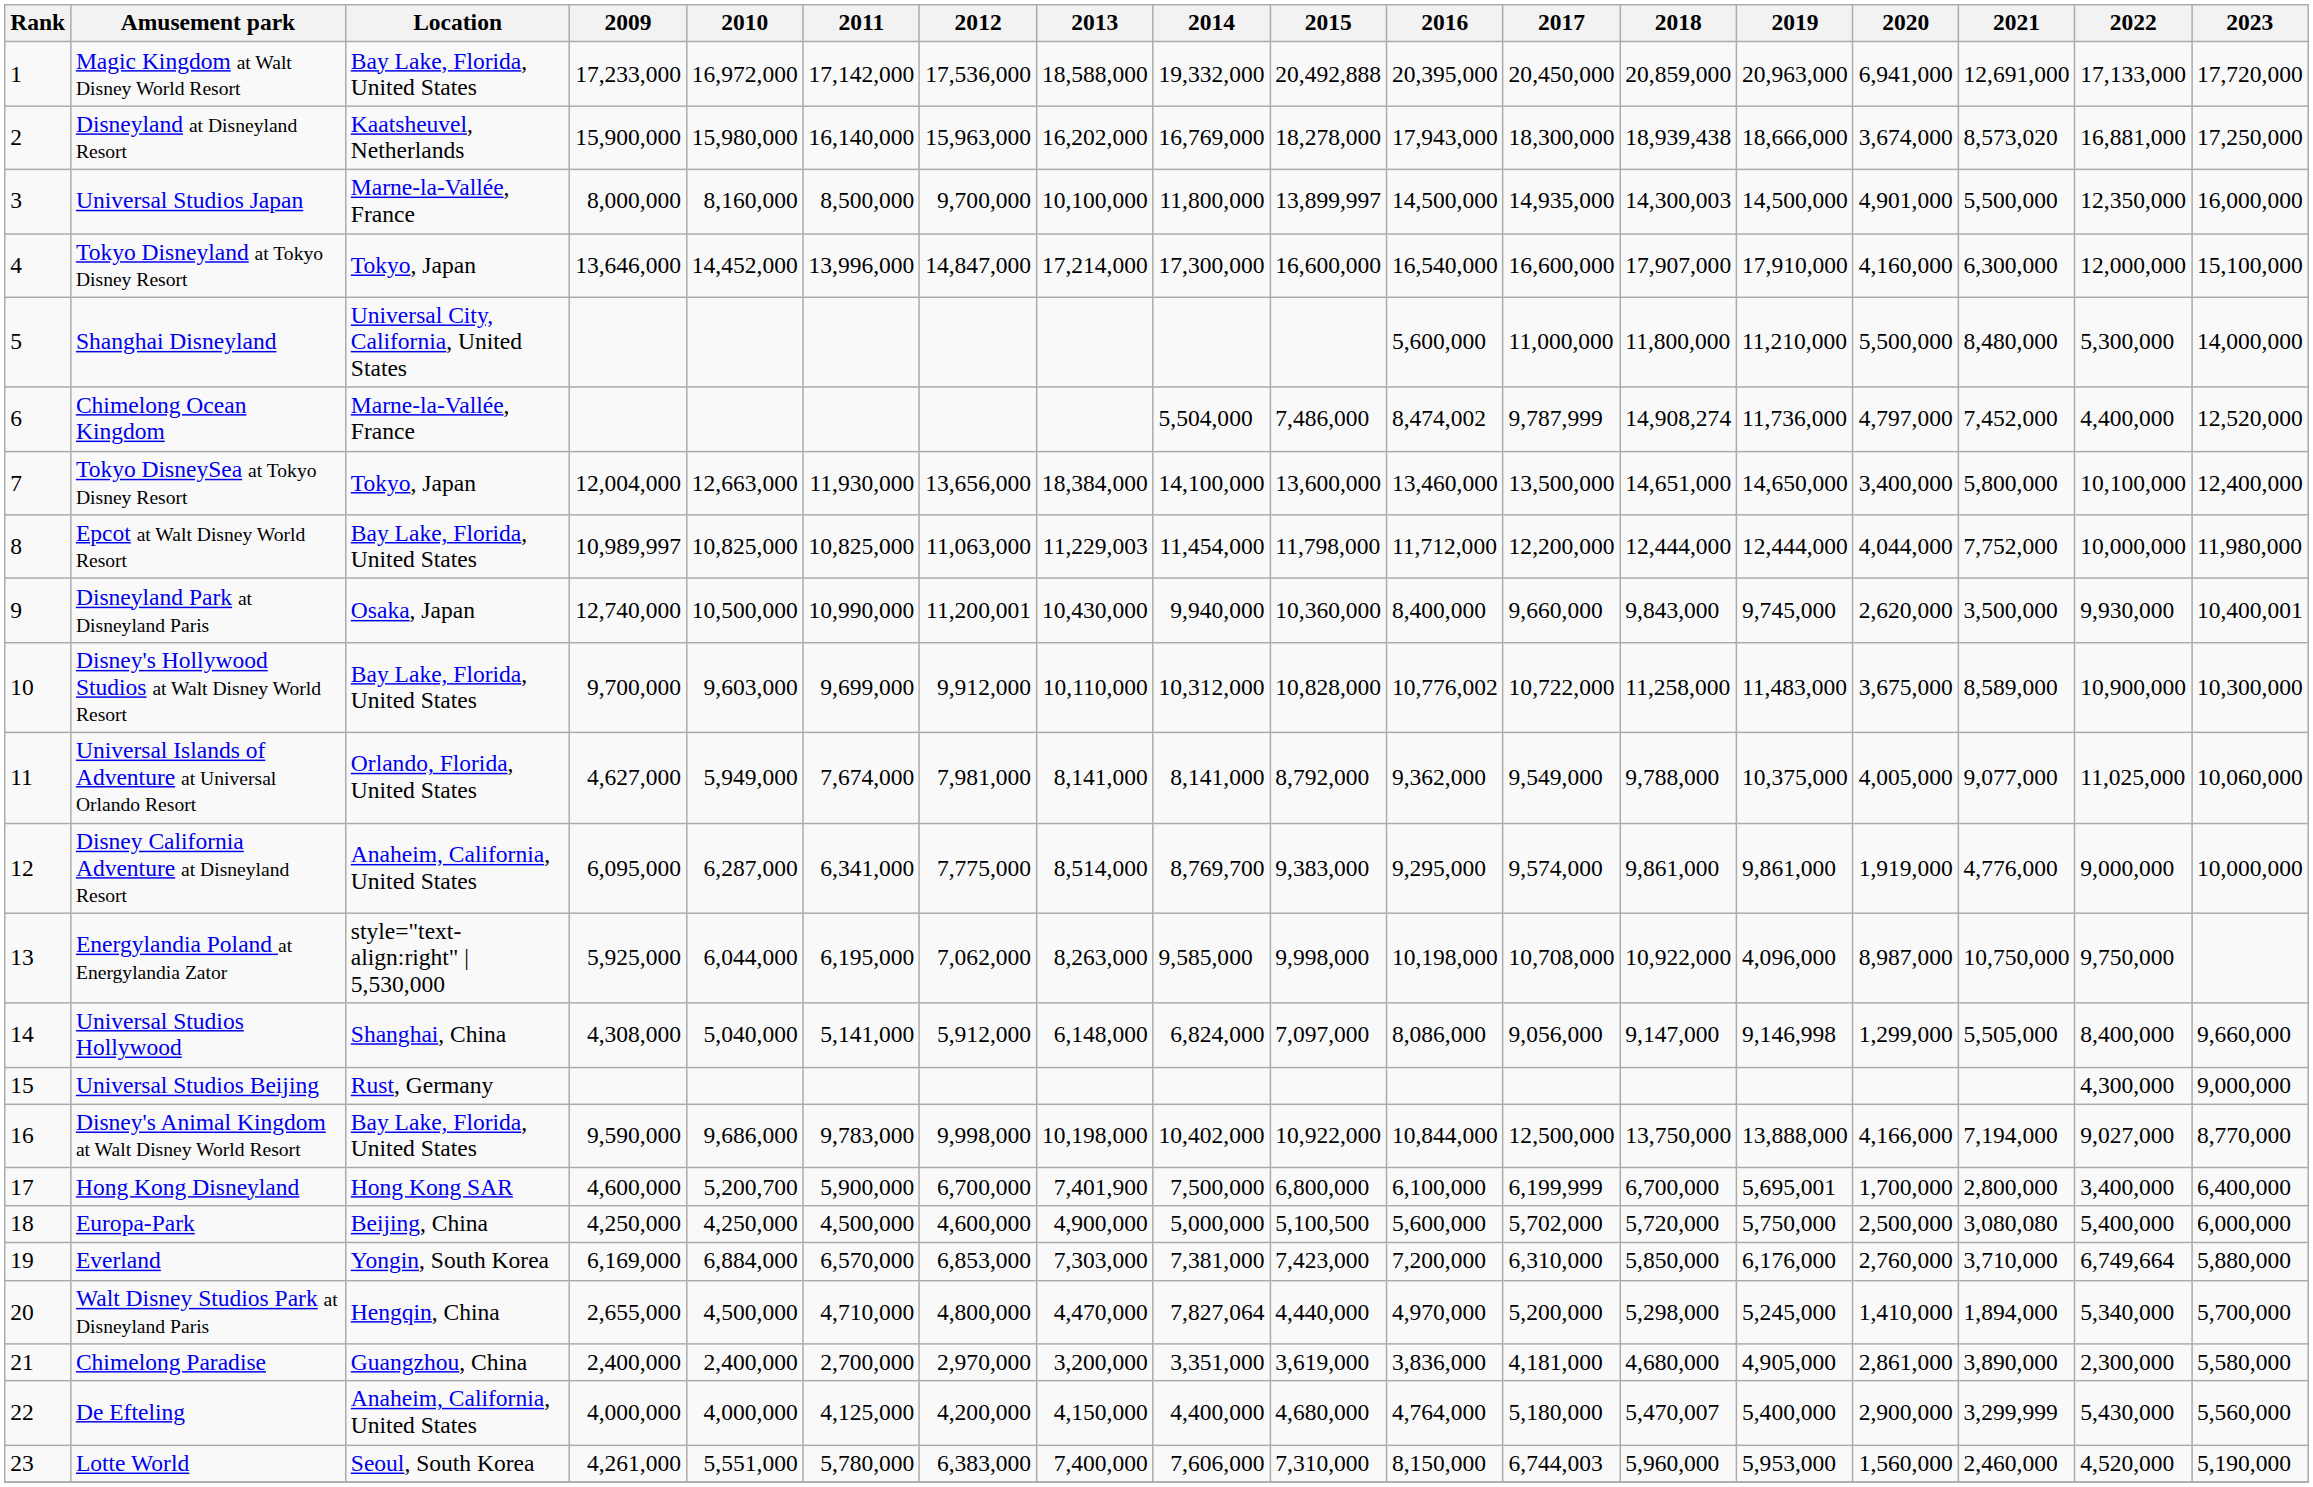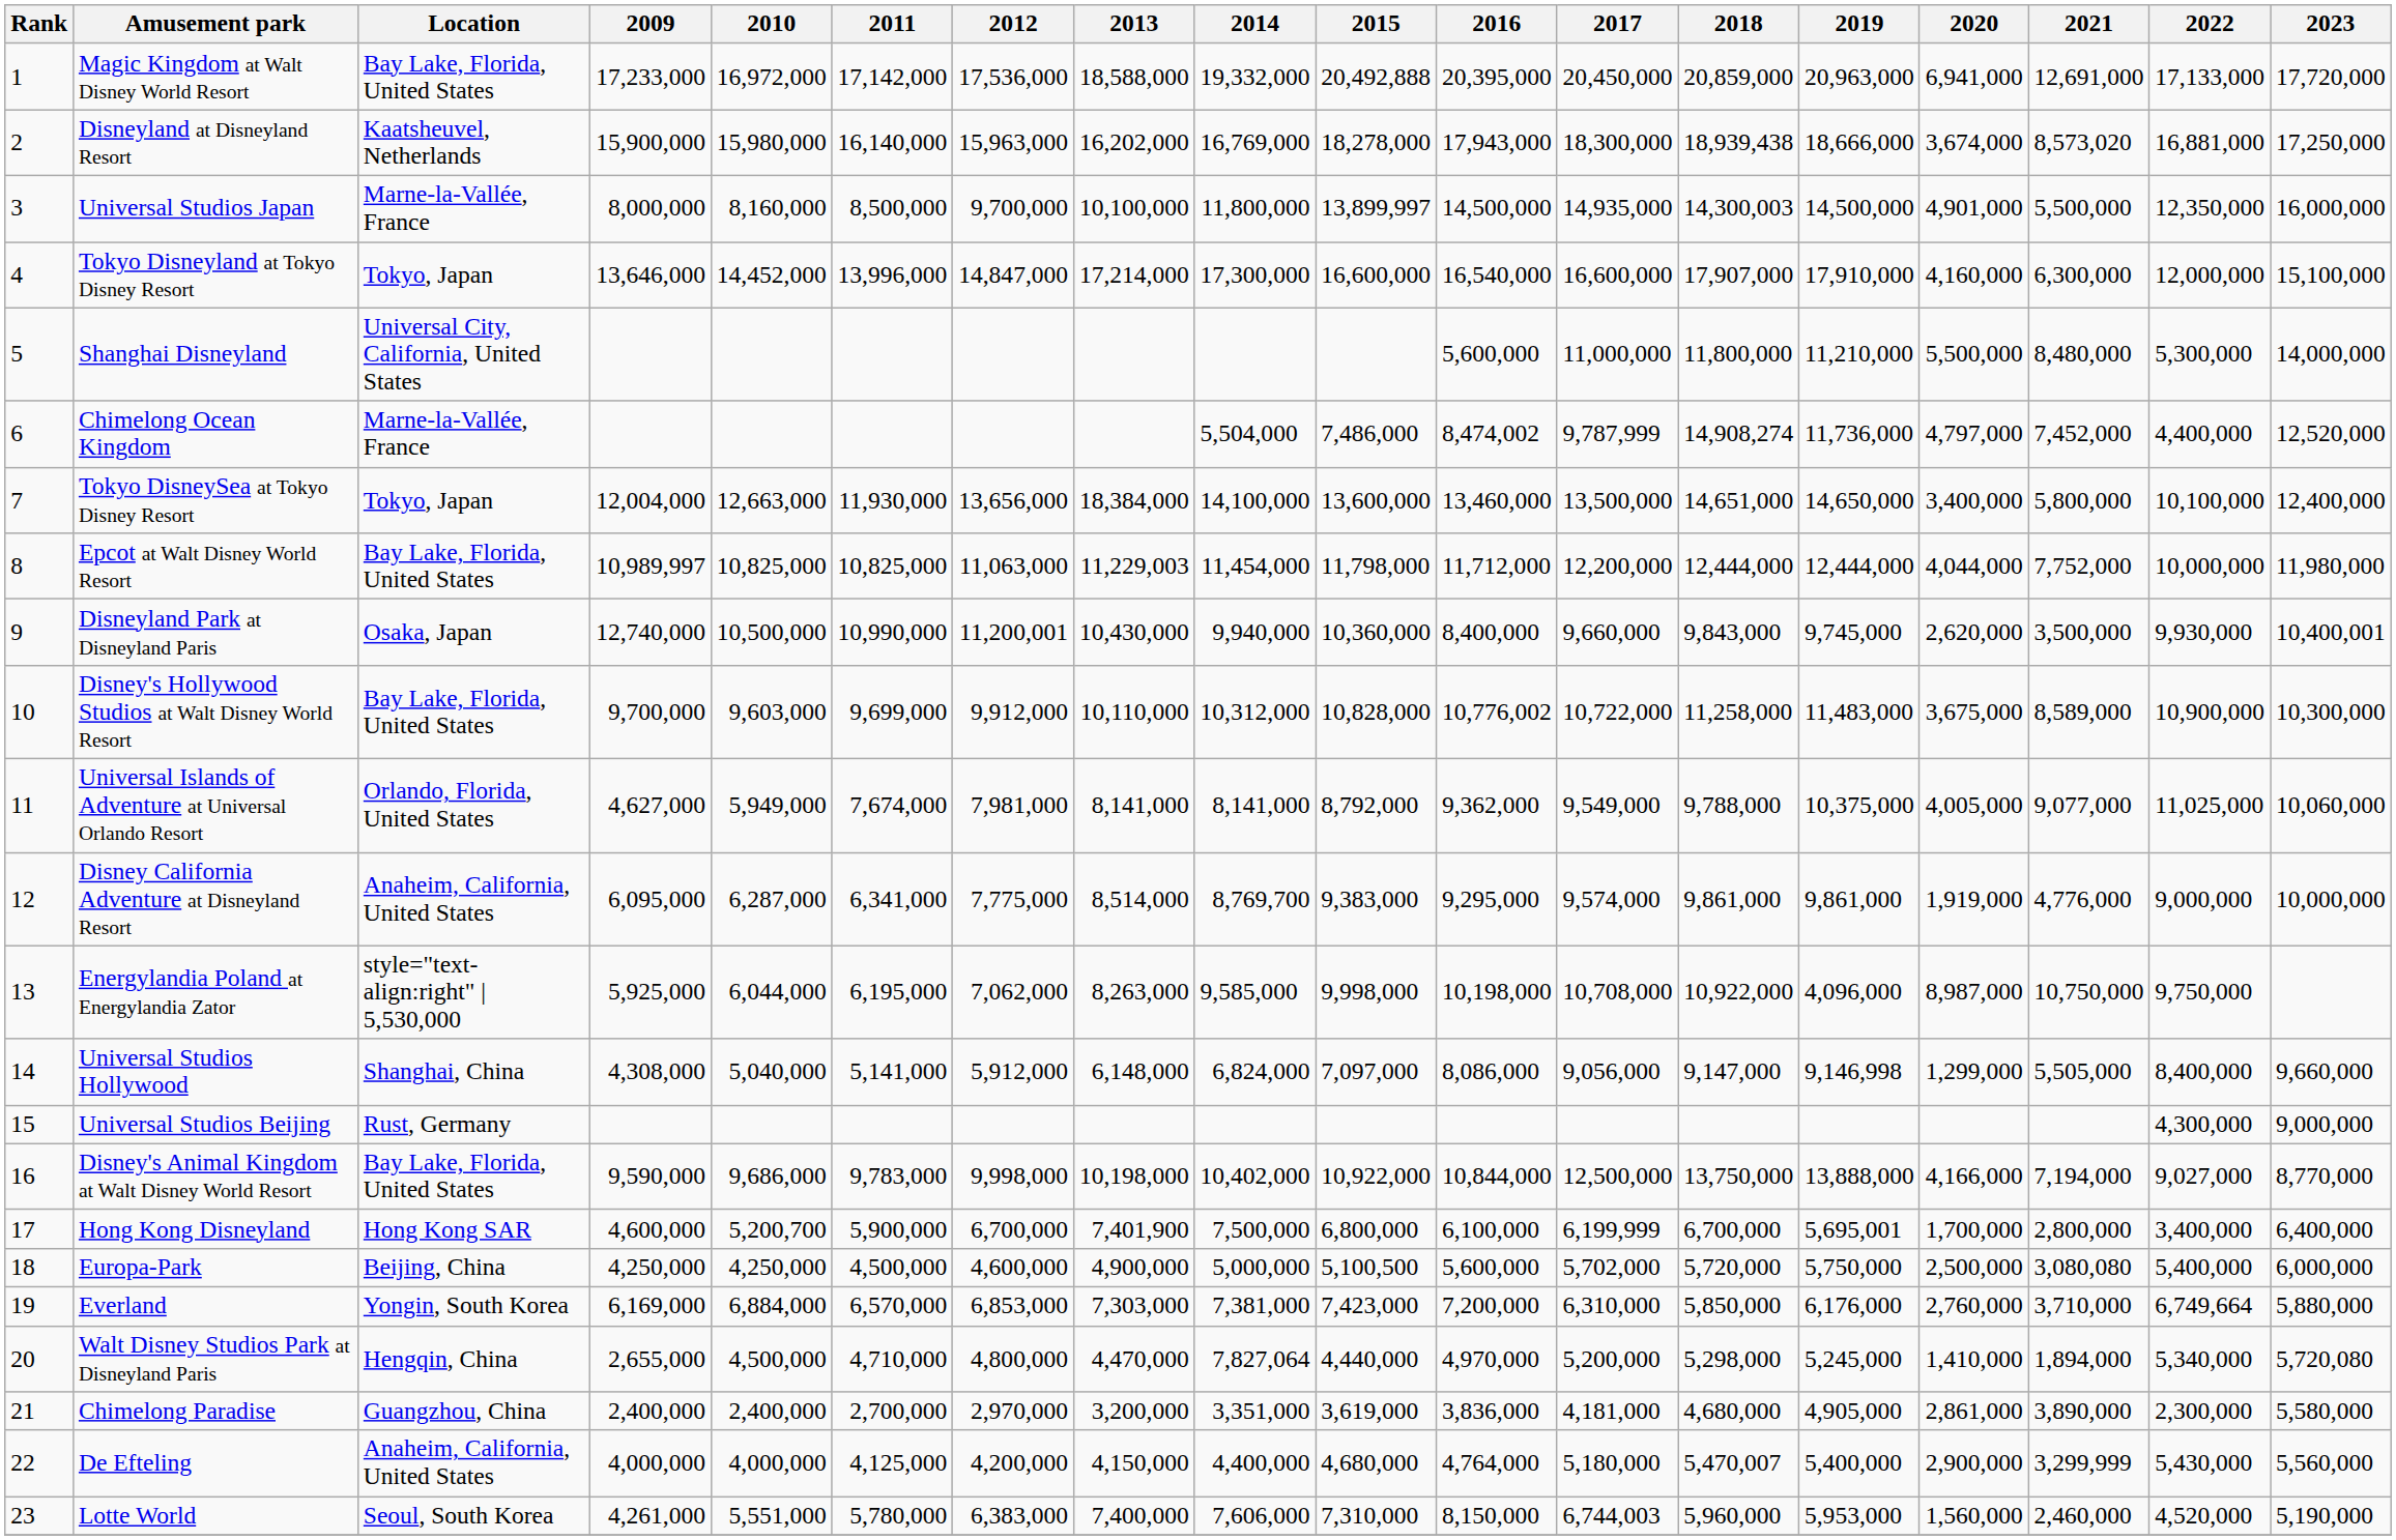Walt Disney Studios Park at Disneyland Paris | 2023: 5,700,000 -> 5,720,080
